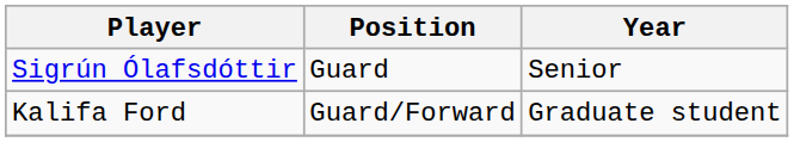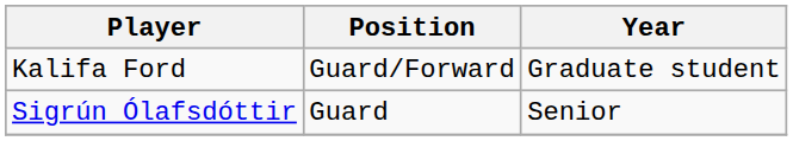rows swapped: Kalifa Ford <-> Sigrún Ólafsdóttir
